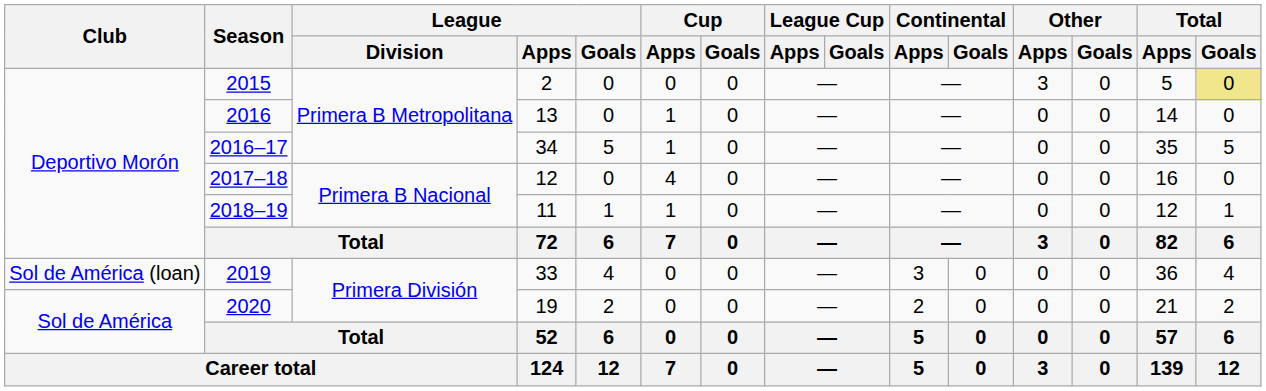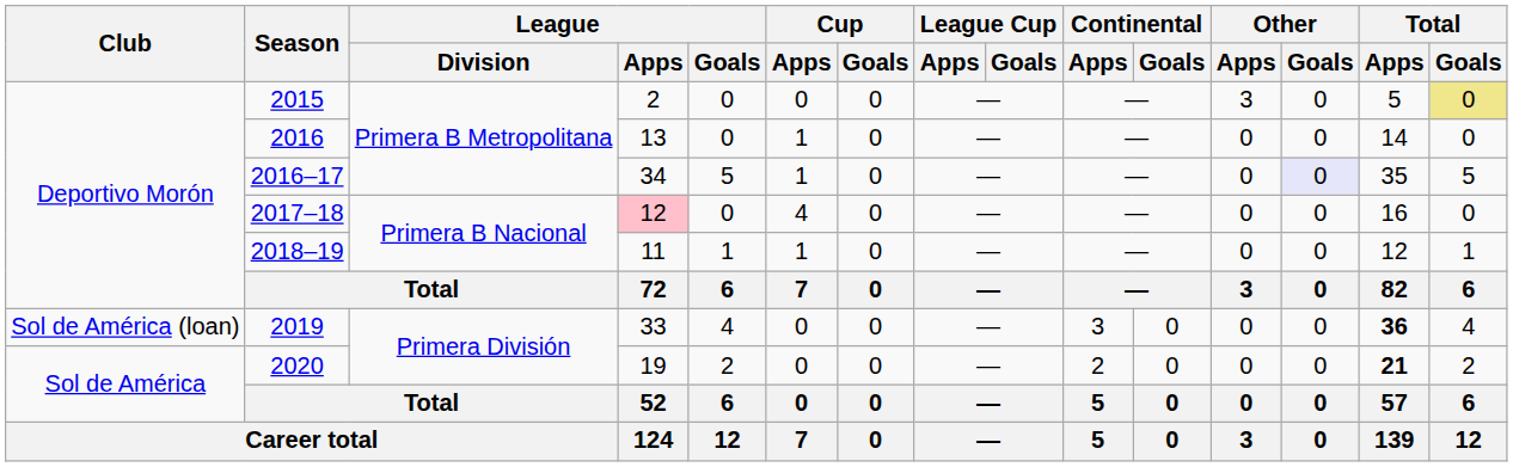2016–17 | Other / Goals: no background -> lavender background
2017–18 | League / Apps: no background -> pink background
2019 | Total / Apps: normal -> bold
2020 | Total / Apps: normal -> bold
